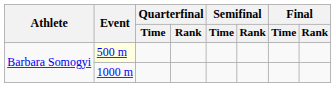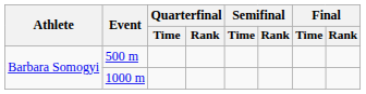500 m | Event: lightyellow background -> no background
